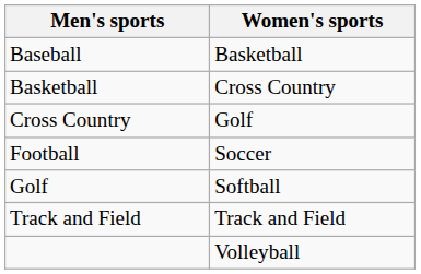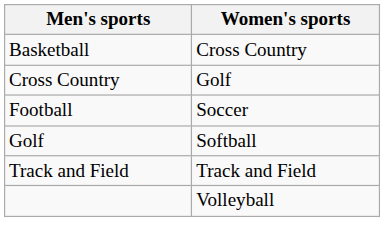- row: Baseball | Basketball
